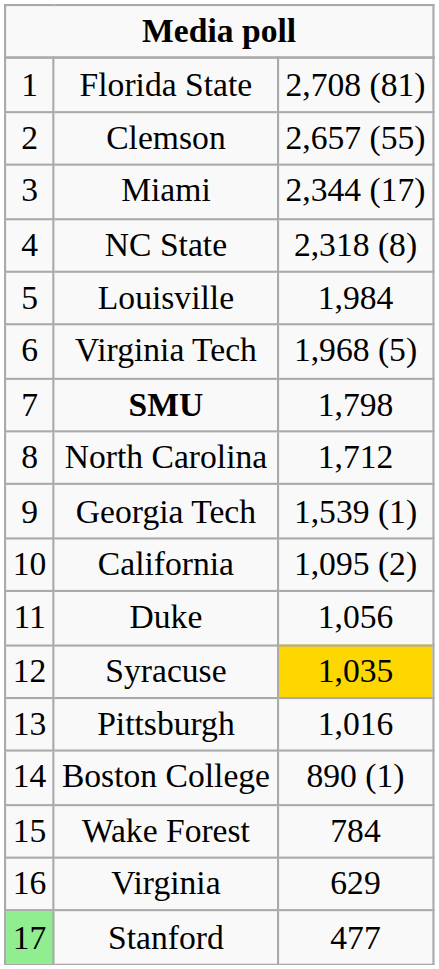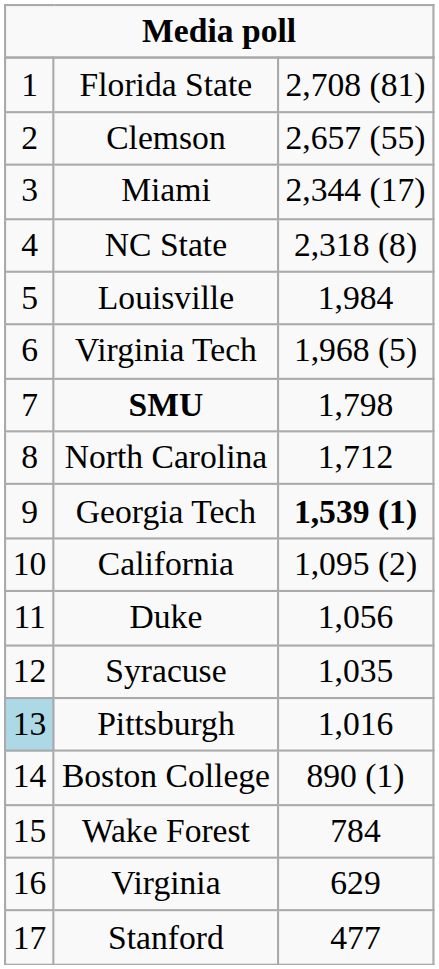Georgia Tech | column 3: normal -> bold
Syracuse | column 3: gold background -> no background
Pittsburgh | column 1: no background -> lightblue background
Stanford | column 1: lightgreen background -> no background
